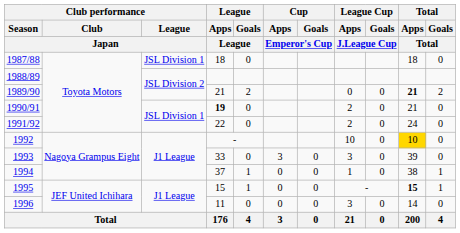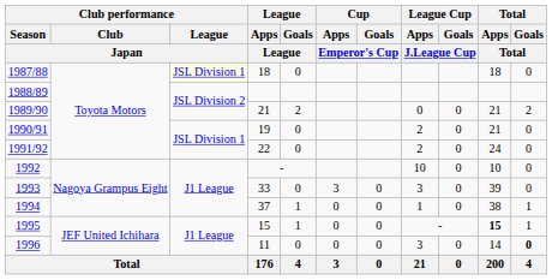1987/88 | Club performance / League / Japan: no background -> lightyellow background
1989/90 | Total / Apps / Total: bold -> normal
1990/91 | League / Apps / League: bold -> normal
1992 | Total / Apps / Total: gold background -> no background
1996 | Total / Goals / Total: normal -> bold
